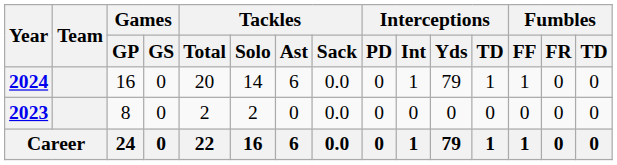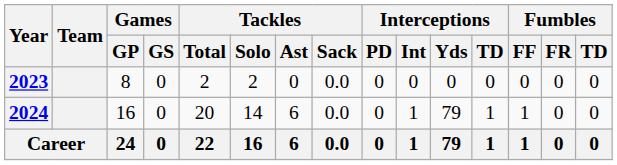rows swapped: 2023 <-> 2024
